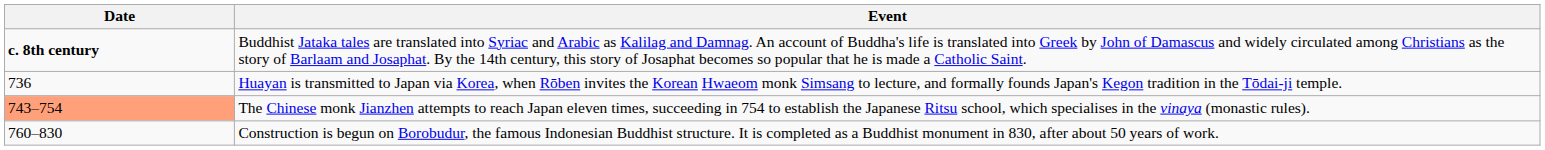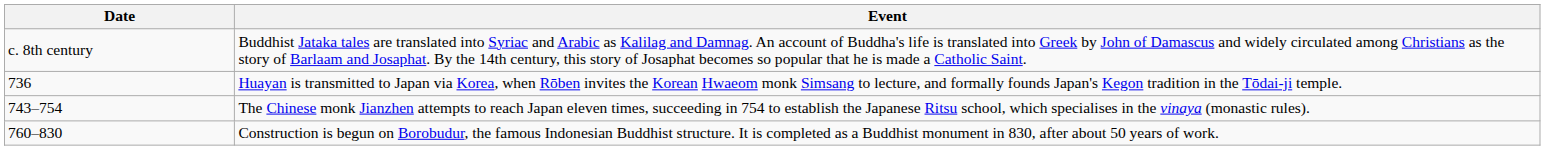row 2 | Date: bold -> normal
row 4 | Date: lightsalmon background -> no background
